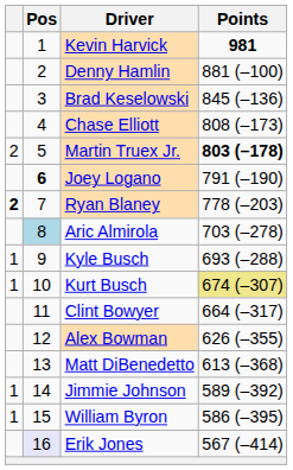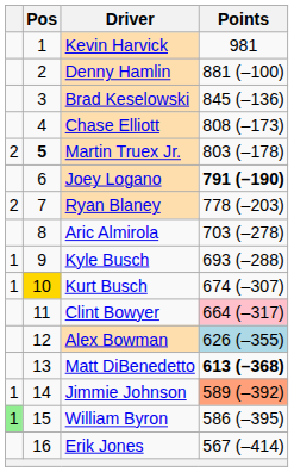Kevin Harvick | Points: bold -> normal
Martin Truex Jr. | Pos: normal -> bold
Martin Truex Jr. | Points: bold -> normal
Joey Logano | Pos: bold -> normal
Joey Logano | Points: normal -> bold
Ryan Blaney | column 1: bold -> normal
Aric Almirola | Pos: lightblue background -> no background
Kurt Busch | Pos: no background -> gold background
Kurt Busch | Points: khaki background -> no background
Clint Bowyer | Points: no background -> pink background
Alex Bowman | Points: no background -> lightblue background
Matt DiBenedetto | Points: normal -> bold
Jimmie Johnson | Points: no background -> lightsalmon background
William Byron | column 1: no background -> lightgreen background
Erik Jones | Pos: lavender background -> no background
